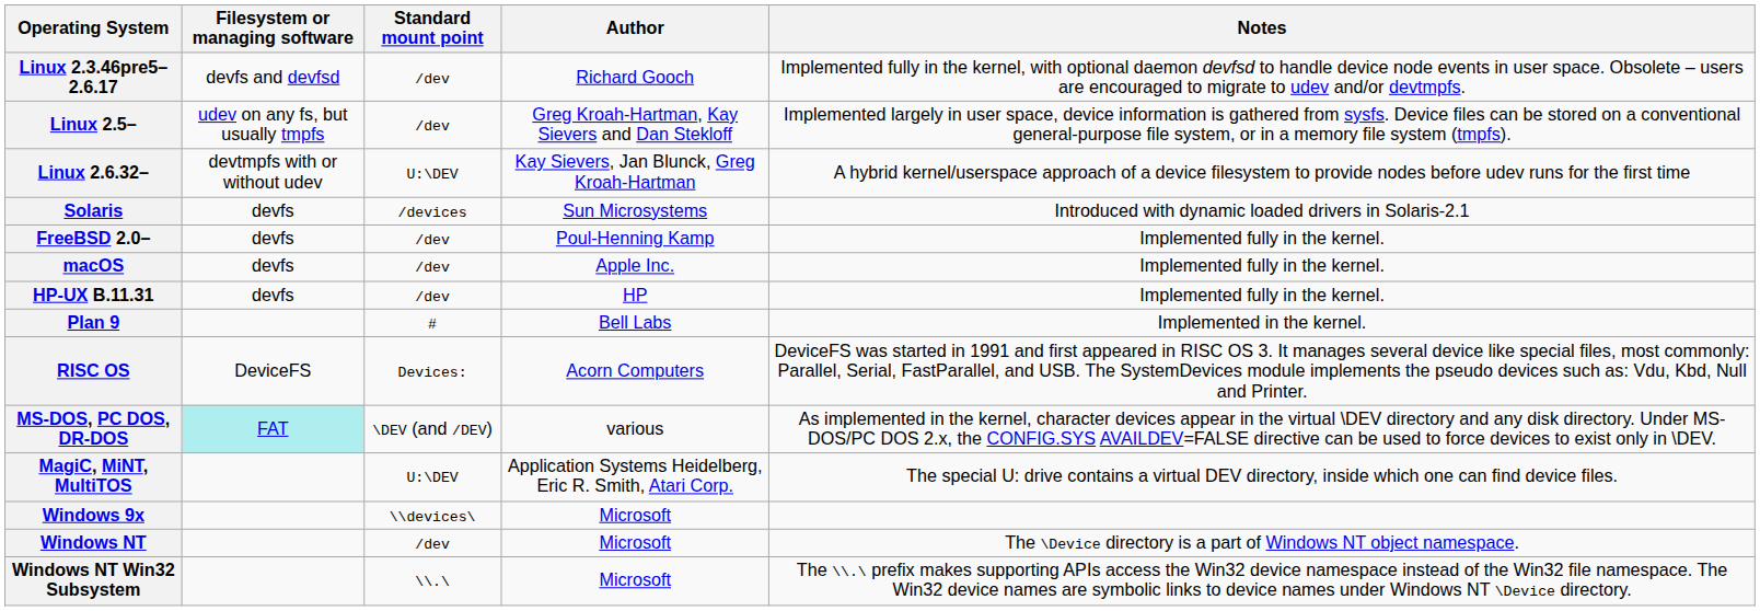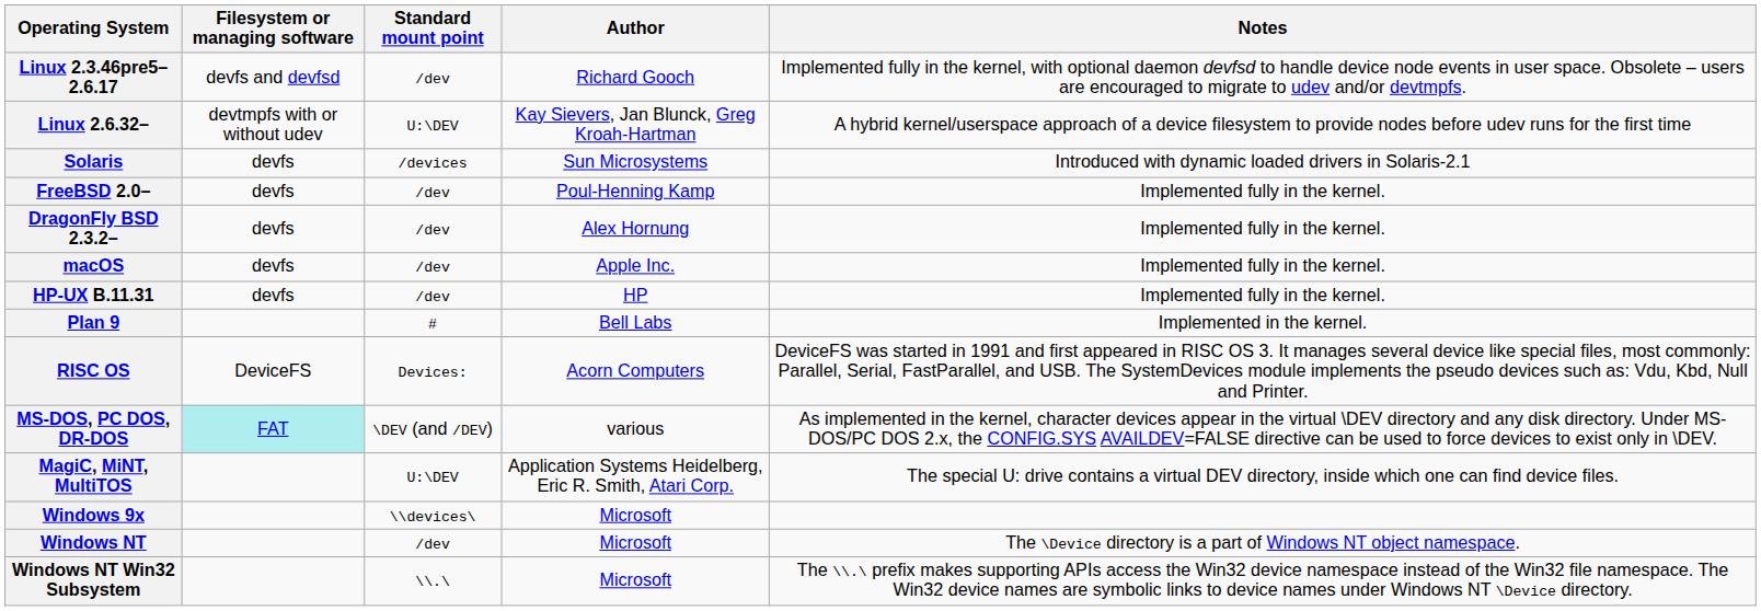- row: Linux 2.5– | udev on any fs, but usually tmpfs | /dev | Greg Kroah-Hartman, Kay Sievers and Dan Stekloff | Implemented largely in user space, device information is gathered from sysfs. Device files can be stored on a conventional general-purpose file system, or in a memory file system (tmpfs).
+ row: DragonFly BSD 2.3.2– | devfs | /dev | Alex Hornung | Implemented fully in the kernel.
